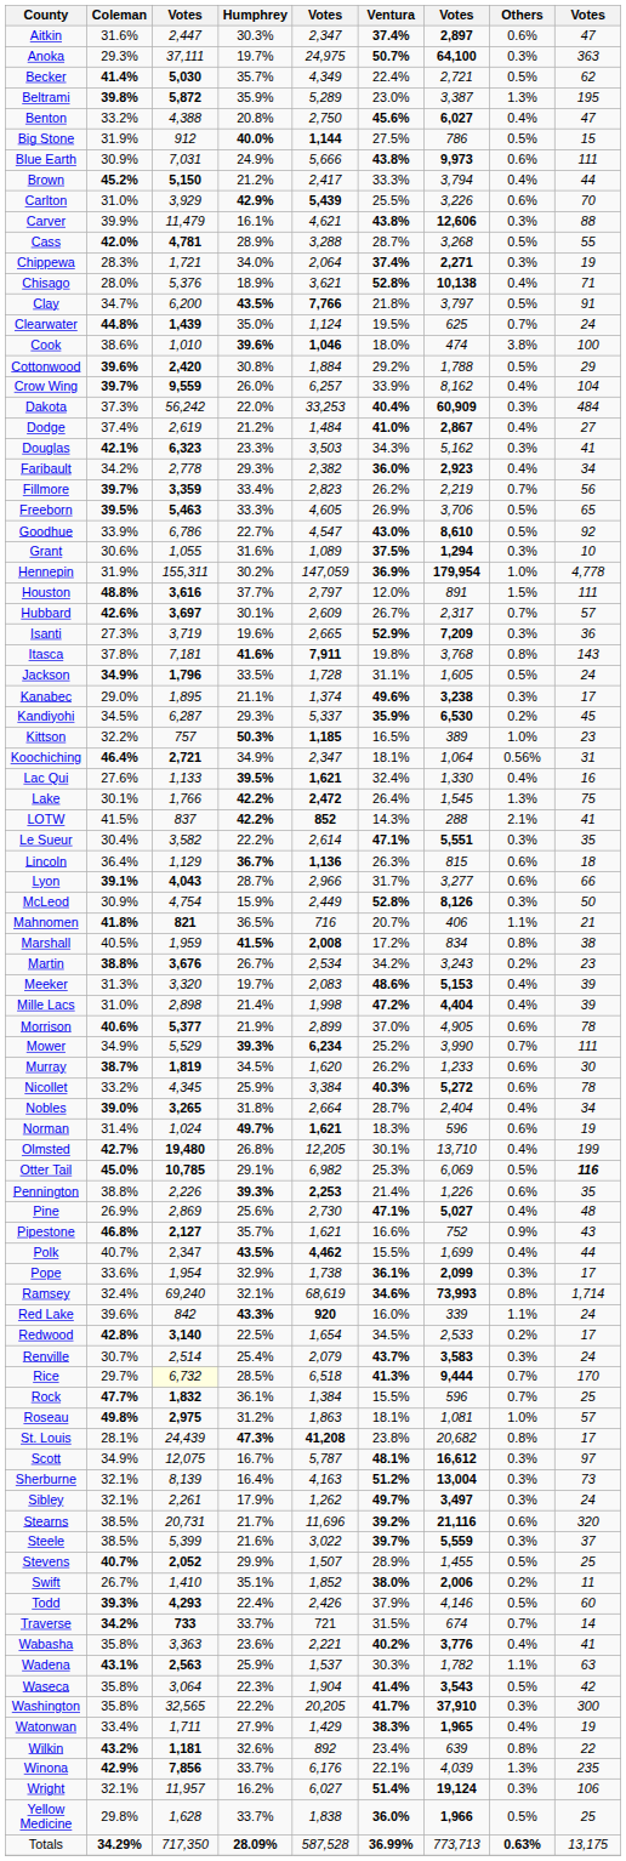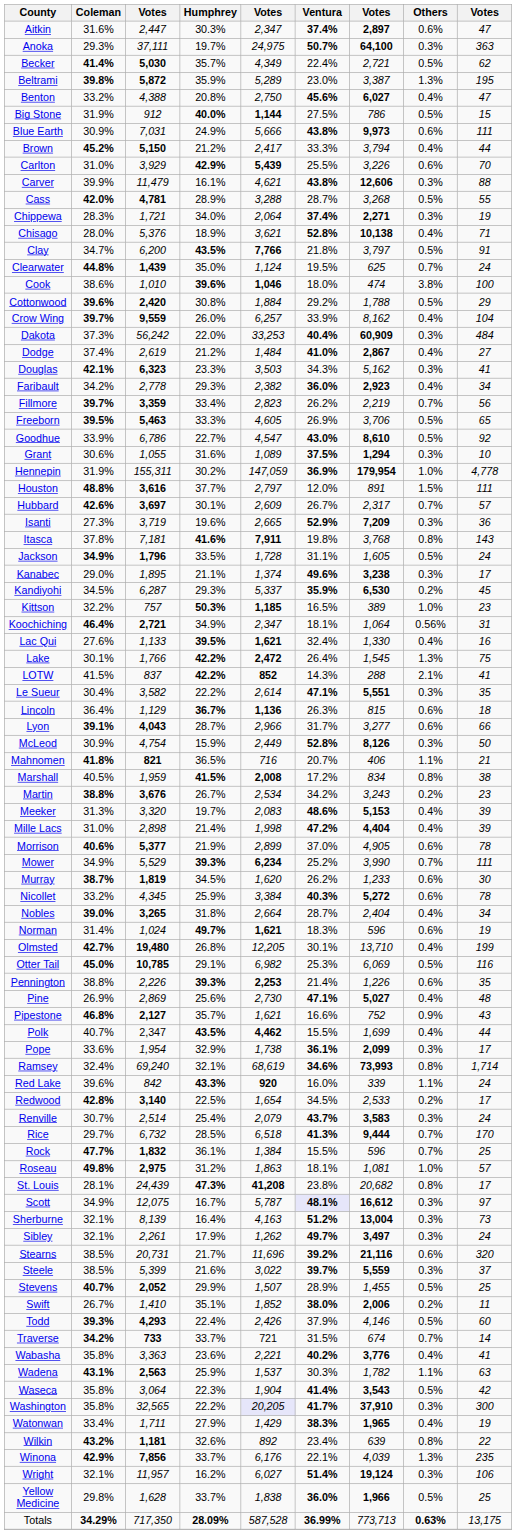Otter Tail | column 9: bold -> normal
Rice | column 3: lightyellow background -> no background
Scott | Ventura: no background -> lavender background
Washington | column 5: no background -> lavender background
